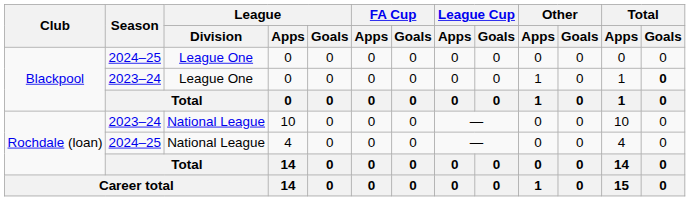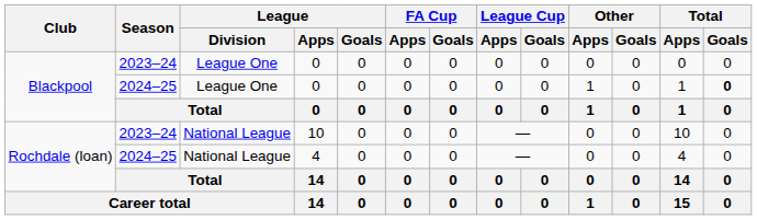row 3 | Season: 2024–25 -> 2023–24
row 4 | Season: 2023–24 -> 2024–25
